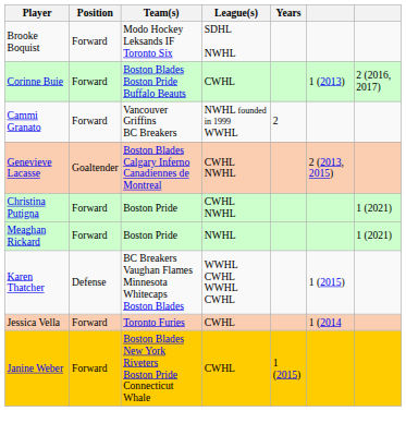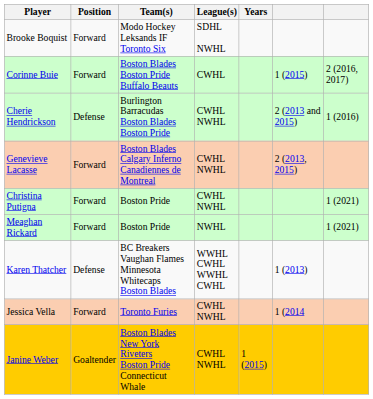Corinne Buie | column 6: 1 (2013) -> 1 (2015)
- row: Cammi Granato | Forward | Vancouver Griffins BC Breakers | NWHL founded in 1999 WWHL | 2
+ row: Cherie Hendrickson | Defense | Burlington Barracudas Boston Blades Boston Pride | CWHL NWHL | 2 (2013 and 2015) | 1 (2016)
Genevieve Lacasse | Position: Goaltender -> Forward
Karen Thatcher | column 6: 1 (2015) -> 1 (2013)
Jessica Vella | League(s): CWHL -> CWHL NWHL
Janine Weber | Position: Forward -> Goaltender
Janine Weber | League(s): CWHL -> CWHL NWHL
